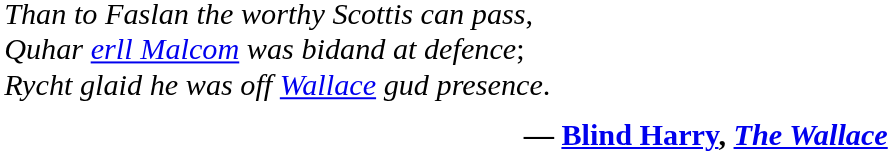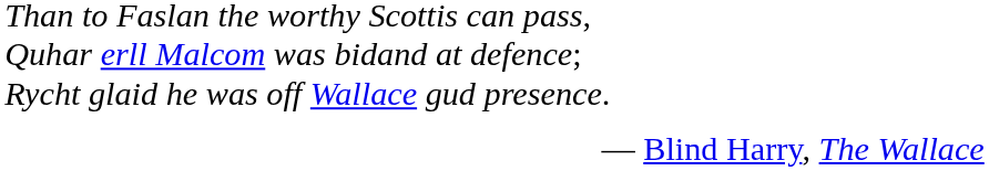row 2 | column 1: bold -> normal
